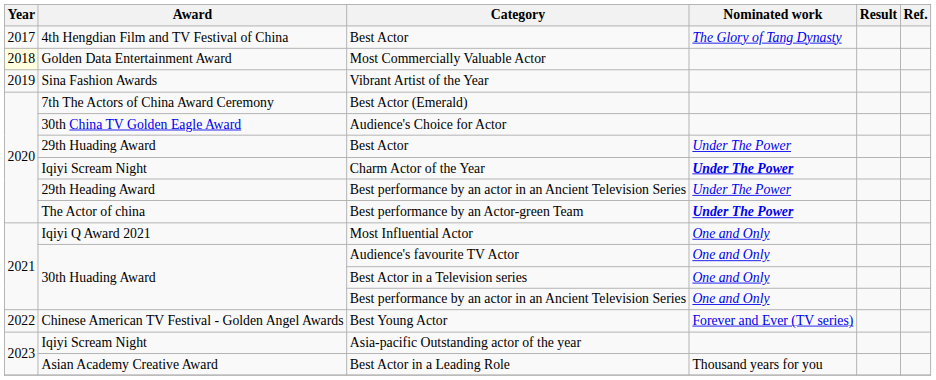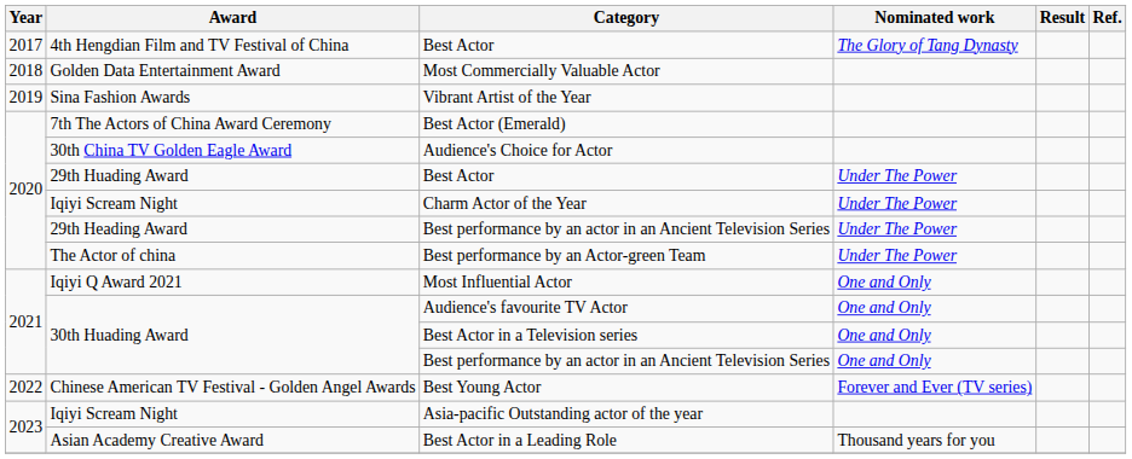Most Commercially Valuable Actor | Year: lightyellow background -> no background
Charm Actor of the Year | Nominated work: bold -> normal
Best performance by an Actor-green Team | Nominated work: bold -> normal
